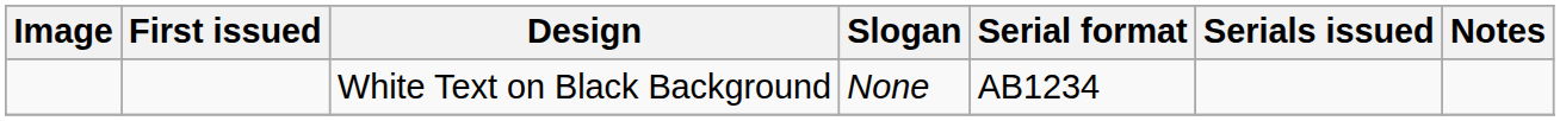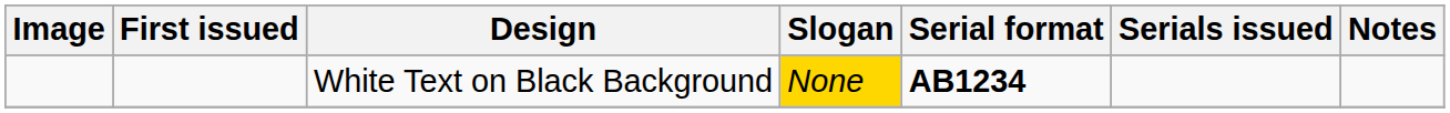White Text on Black Background | Slogan: no background -> gold background
White Text on Black Background | Serial format: normal -> bold
